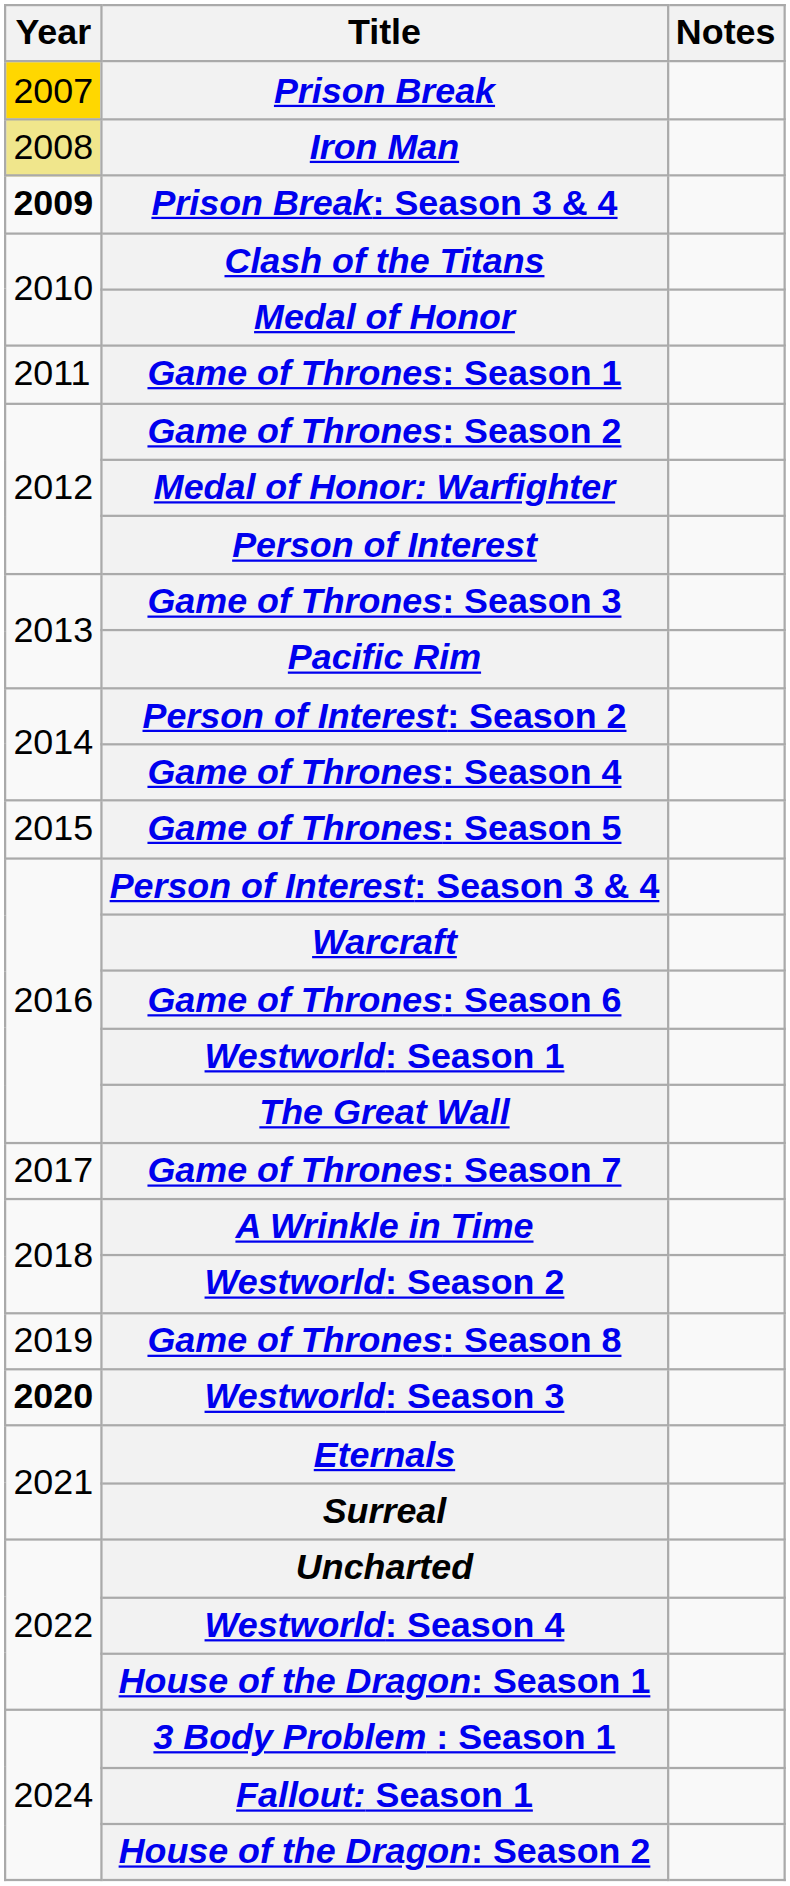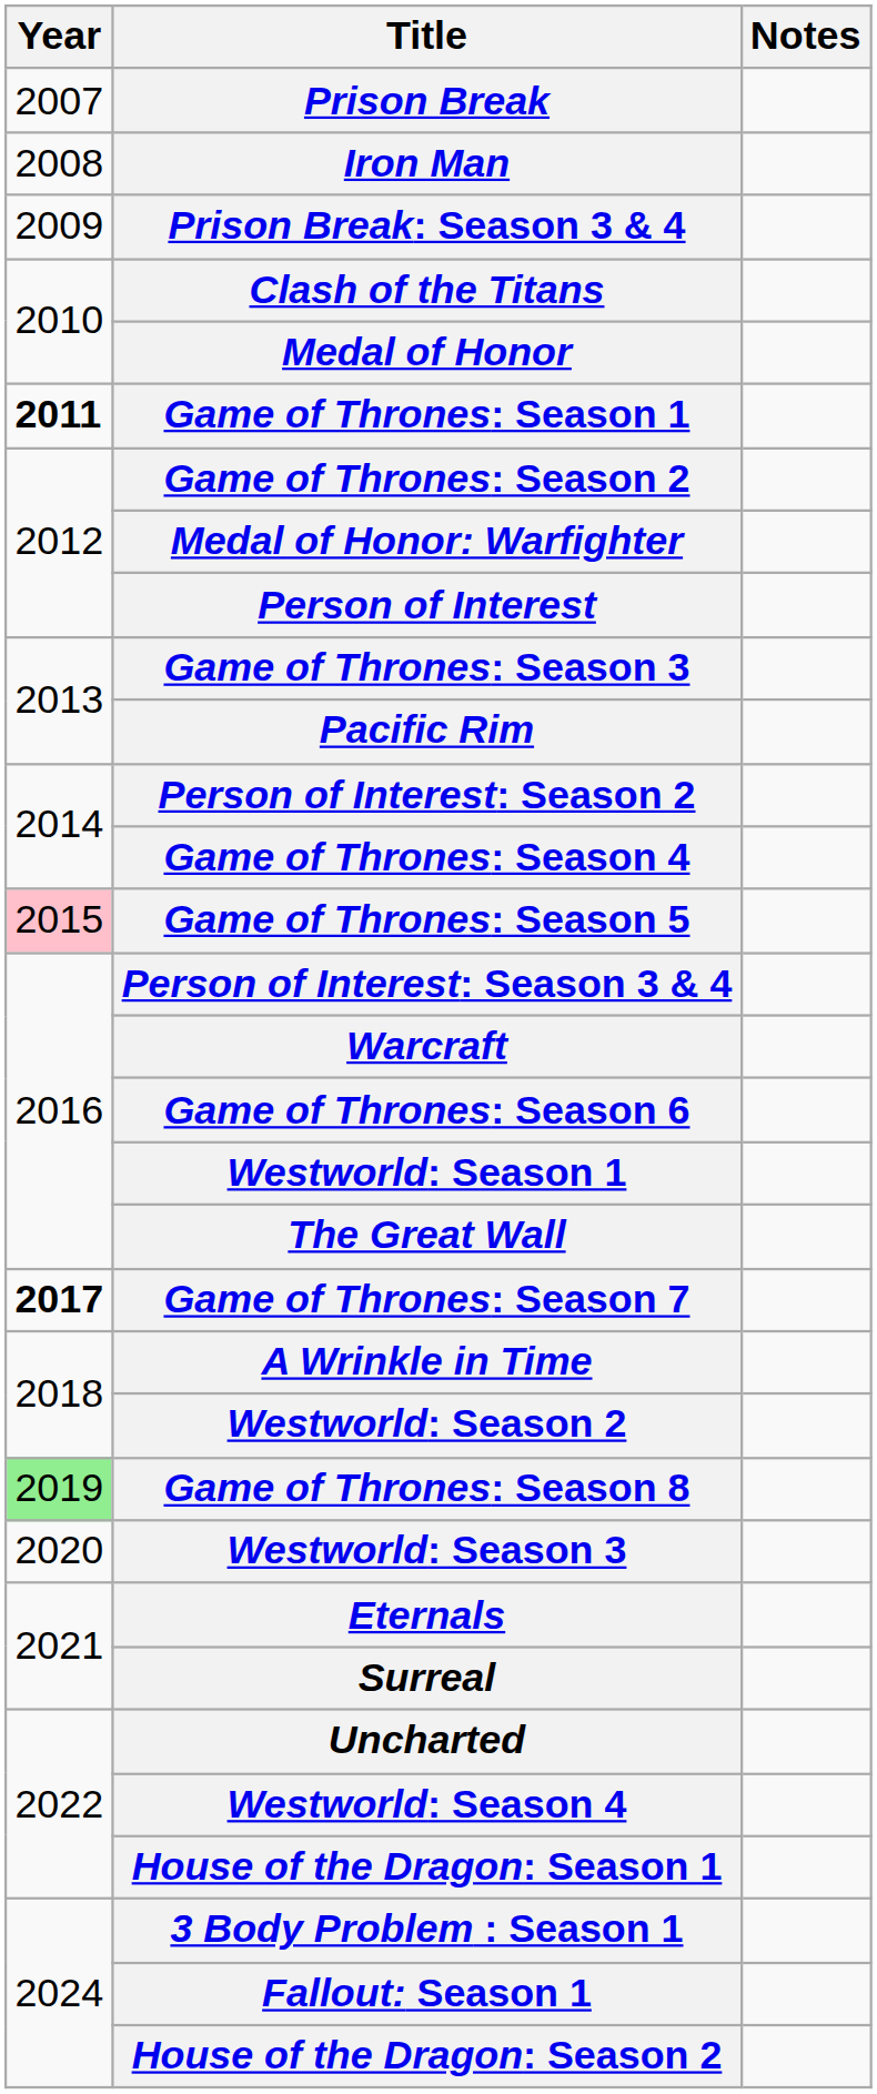Prison Break | Year: gold background -> no background
Iron Man | Year: khaki background -> no background
Prison Break: Season 3 & 4 | Year: bold -> normal
Game of Thrones: Season 1 | Year: normal -> bold
Game of Thrones: Season 5 | Year: no background -> pink background
Game of Thrones: Season 7 | Year: normal -> bold
Game of Thrones: Season 8 | Year: no background -> lightgreen background
Westworld: Season 3 | Year: bold -> normal
